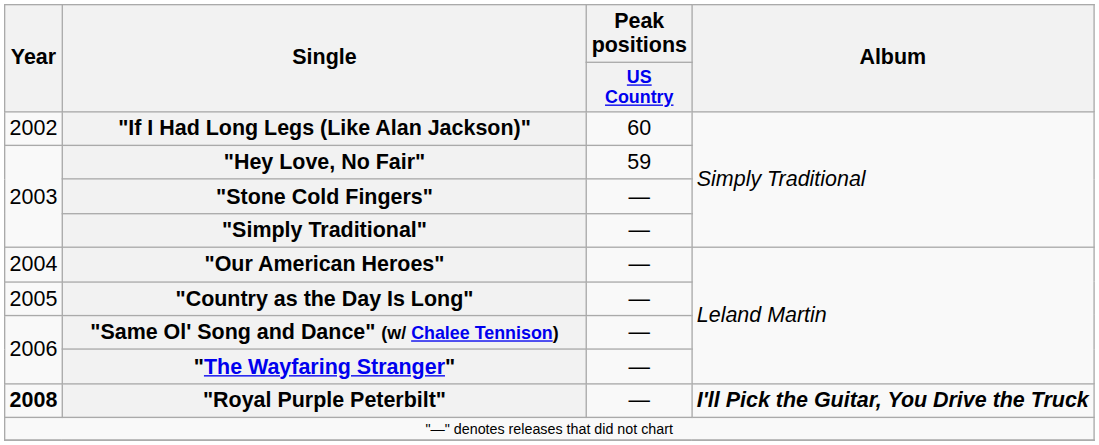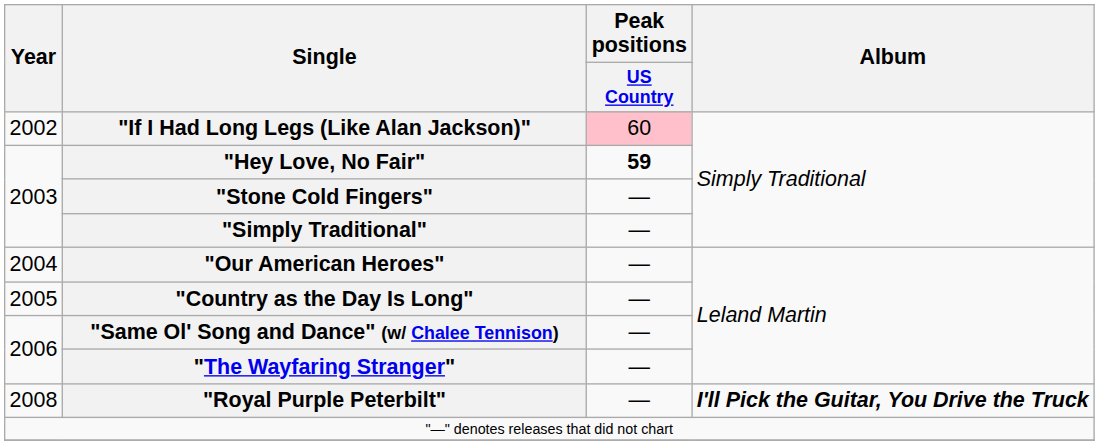"If I Had Long Legs (Like Alan Jackson)" | Peak positions / US Country: no background -> pink background
"Hey Love, No Fair" | Peak positions / US Country: normal -> bold
"Royal Purple Peterbilt" | Year: bold -> normal
